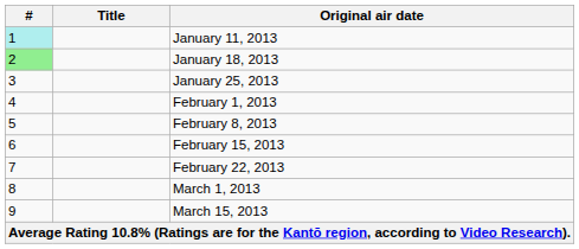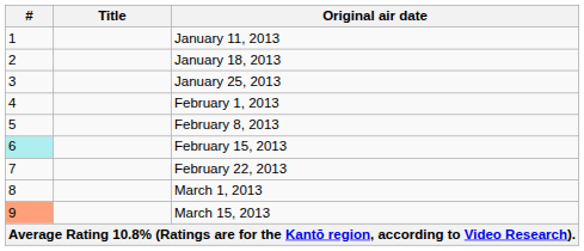January 11, 2013 | #: paleturquoise background -> no background
January 18, 2013 | #: lightgreen background -> no background
February 15, 2013 | #: no background -> paleturquoise background
March 15, 2013 | #: no background -> lightsalmon background
